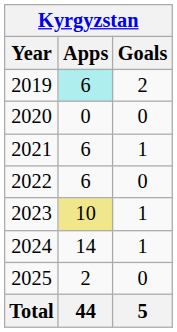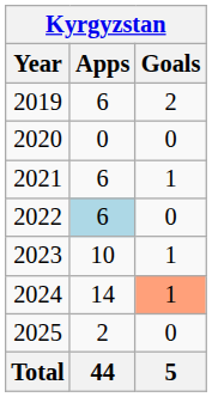2019 | Apps: paleturquoise background -> no background
2022 | Apps: no background -> lightblue background
2023 | Apps: khaki background -> no background
2024 | Goals: no background -> lightsalmon background
